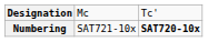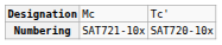Numbering | column 3: bold -> normal
